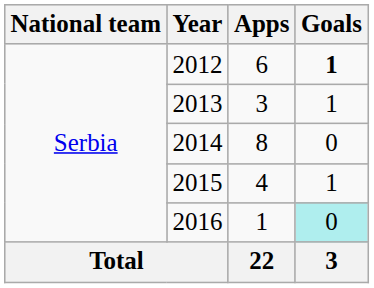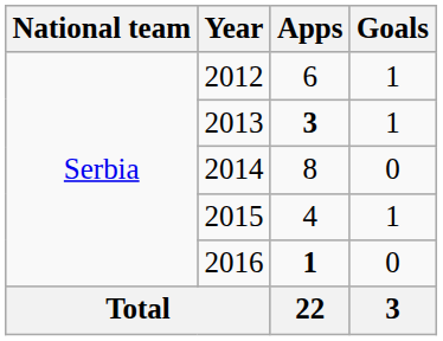2012 | Goals: bold -> normal
2013 | Apps: normal -> bold
2016 | Apps: normal -> bold
2016 | Goals: paleturquoise background -> no background
